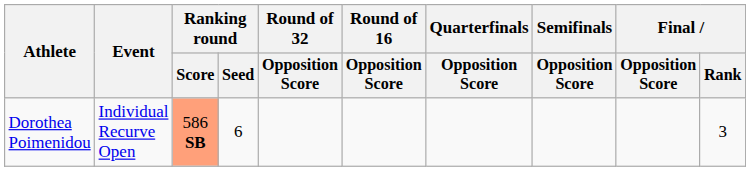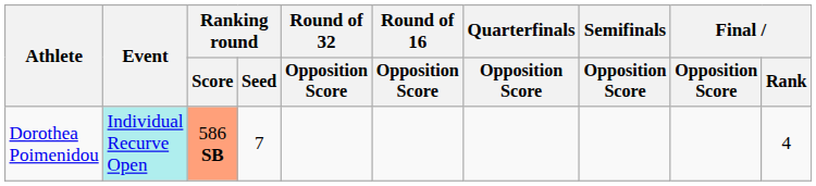Dorothea Poimenidou | Event: no background -> paleturquoise background
Dorothea Poimenidou | Ranking round / Seed: 6 -> 7
Dorothea Poimenidou | Final / Rank: 3 -> 4
